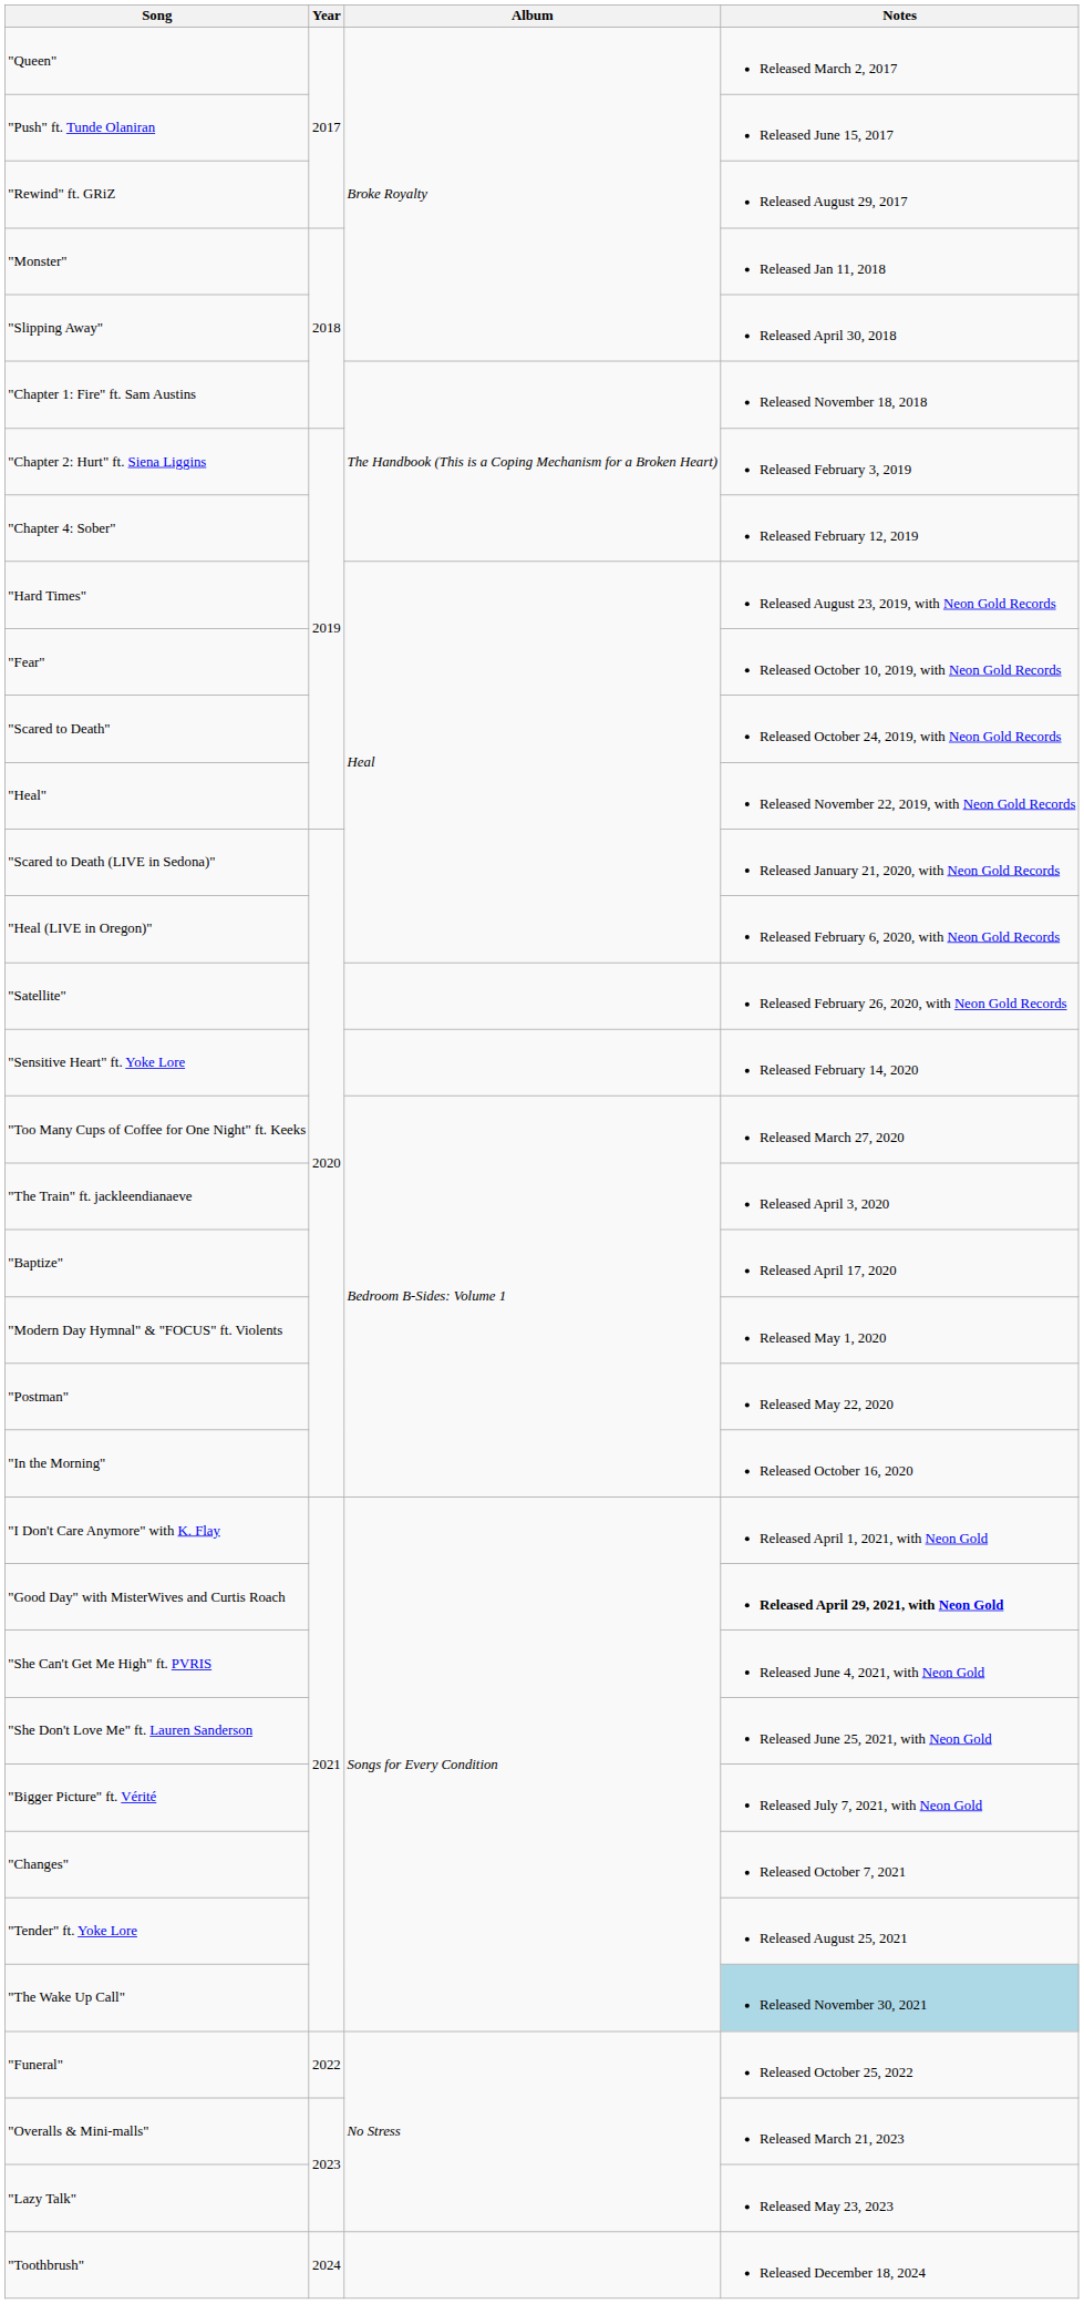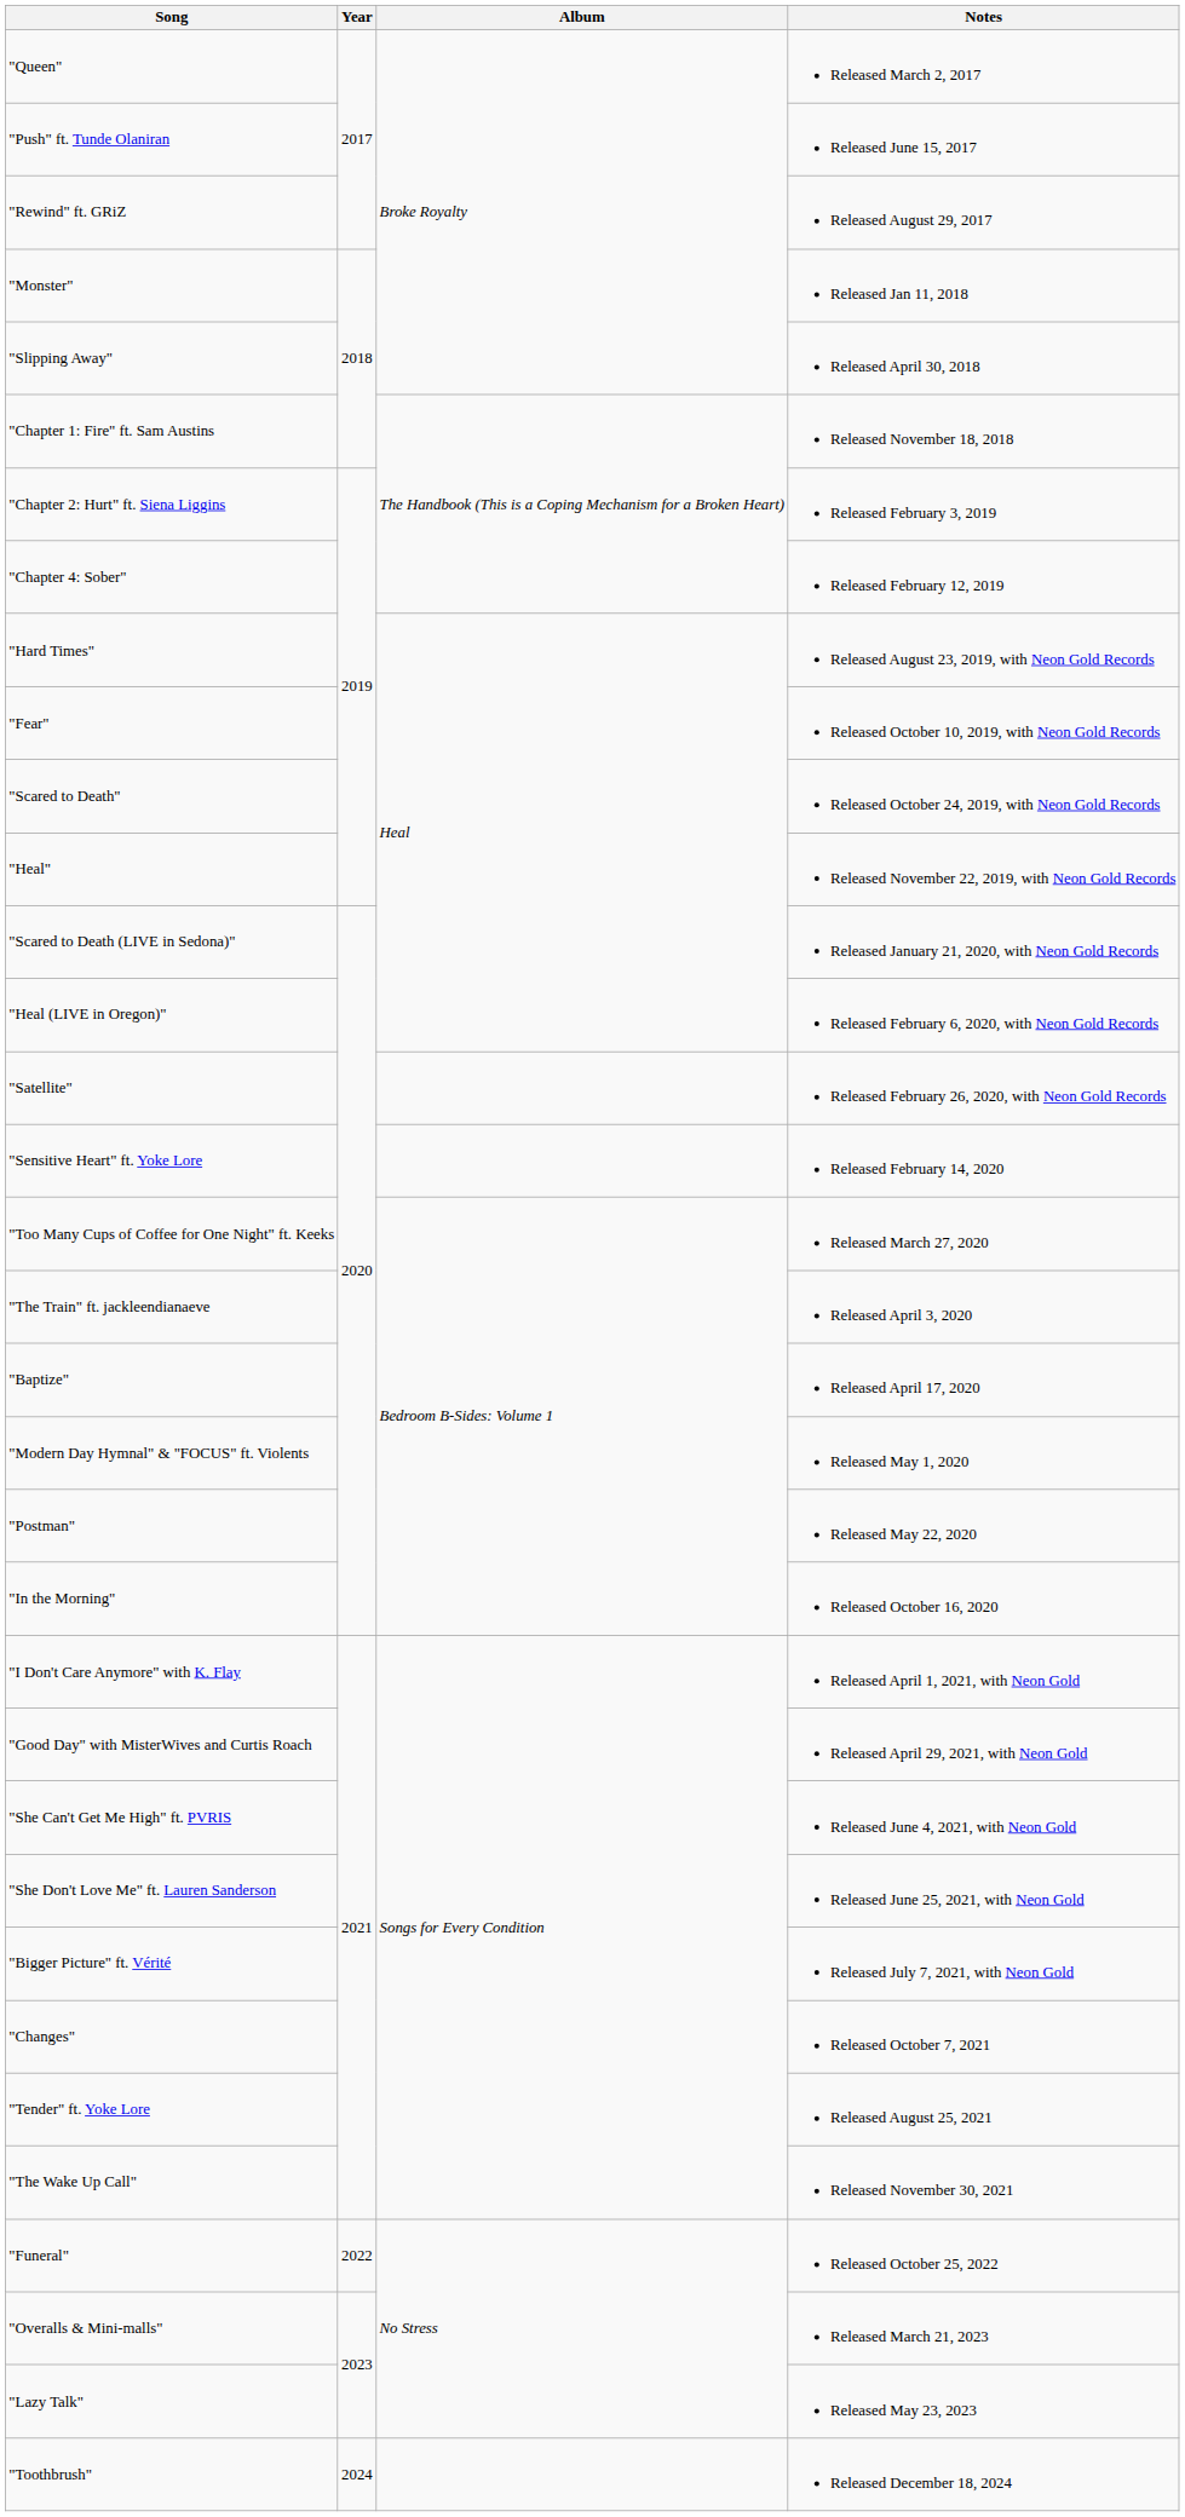"Good Day" with MisterWives and Curtis Roach | Notes: bold -> normal
"The Wake Up Call" | Notes: lightblue background -> no background
